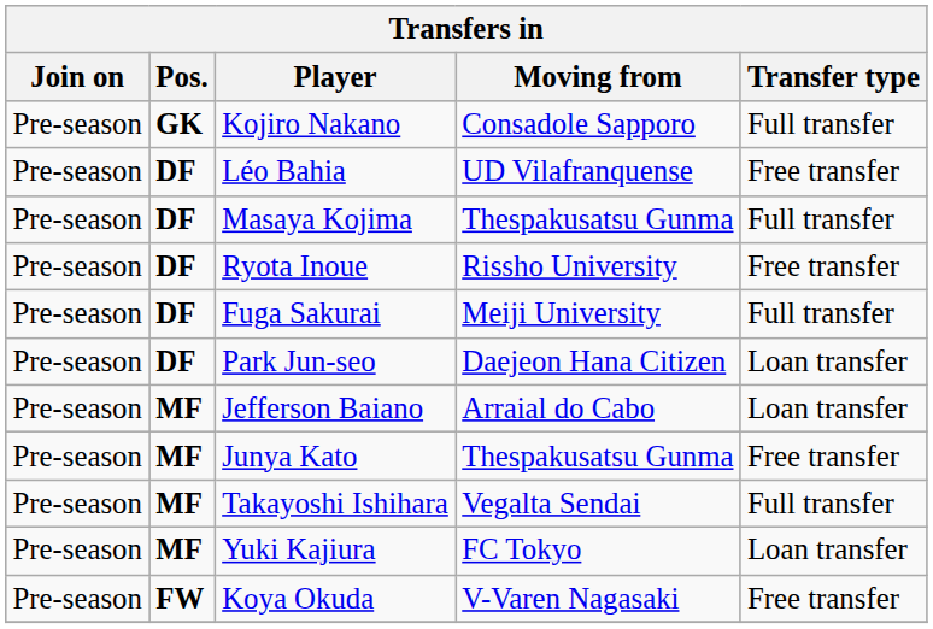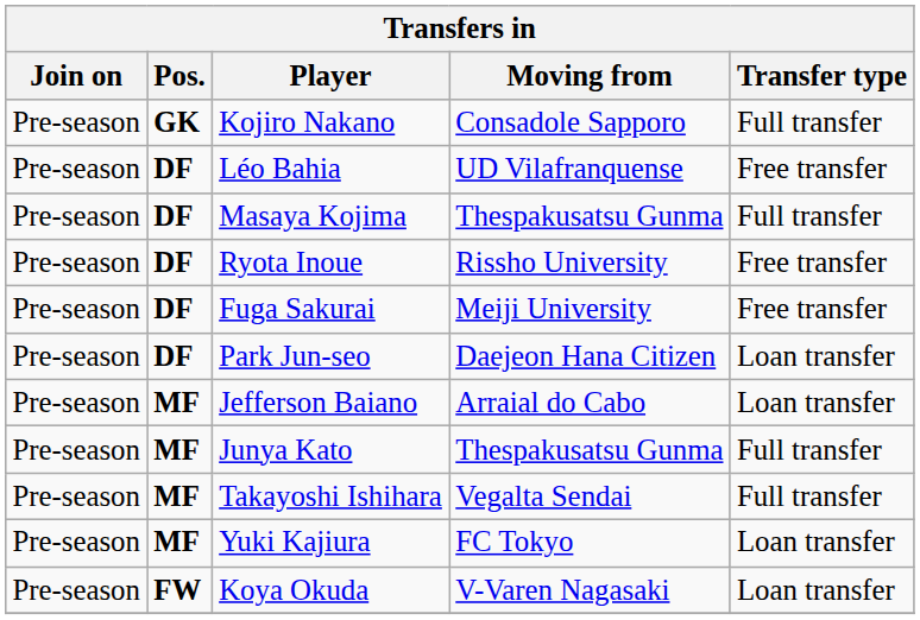Fuga Sakurai | Transfer type: Full transfer -> Free transfer
Junya Kato | Transfer type: Free transfer -> Full transfer
Koya Okuda | Transfer type: Free transfer -> Loan transfer
